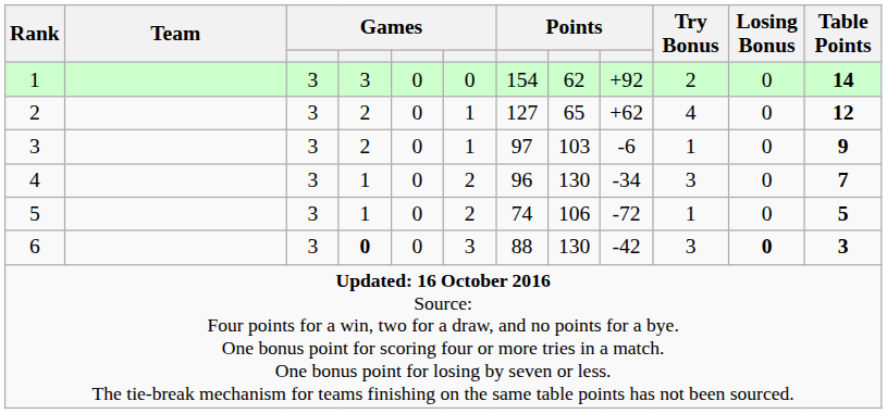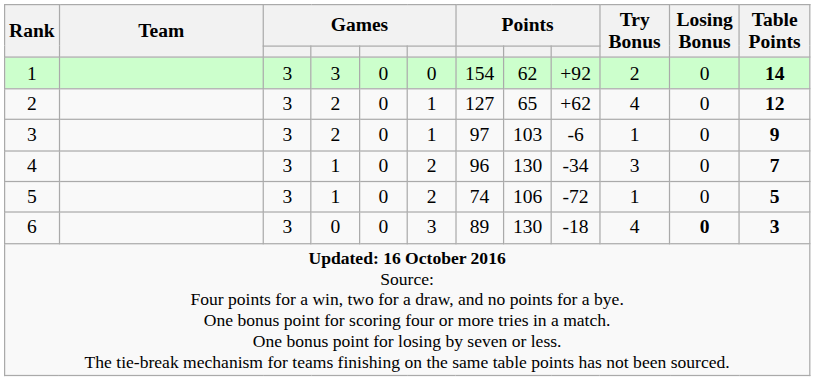6 | column 4: bold -> normal
6 | column 7: 88 -> 89
6 | column 9: -42 -> -18
6 | Try Bonus: 3 -> 4
